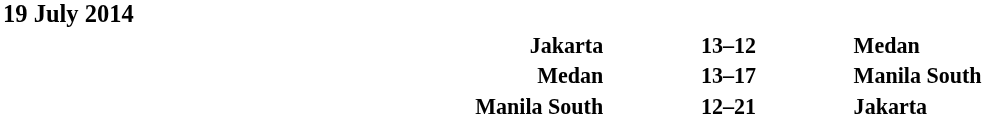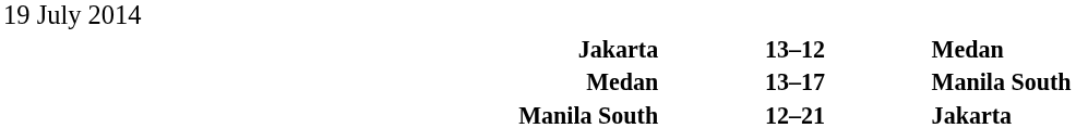19 July 2014 | column 1: bold -> normal
